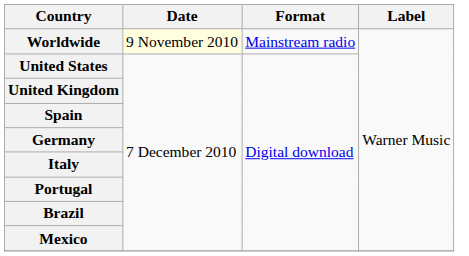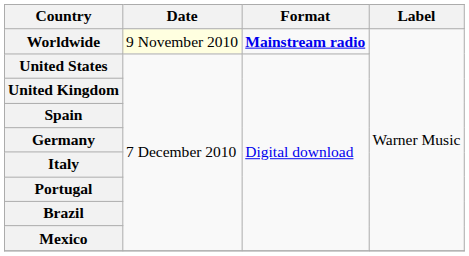Worldwide | Format: normal -> bold
